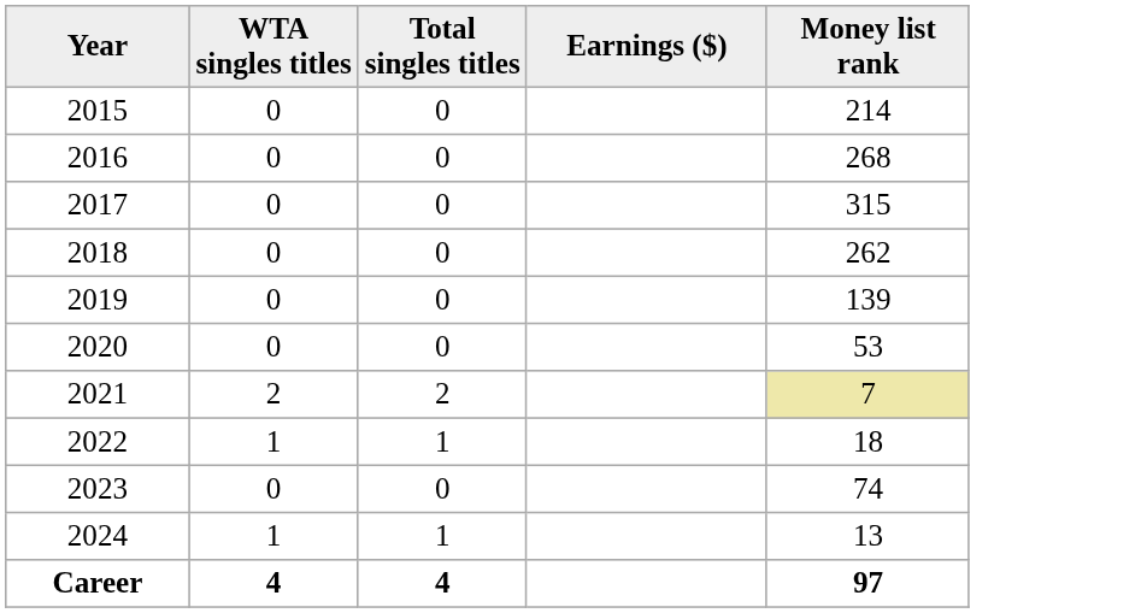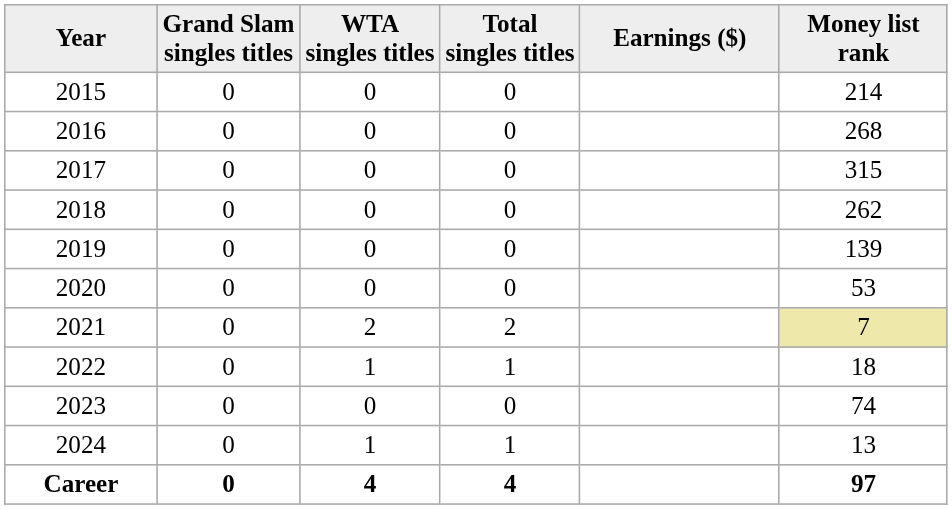+ column: Grand Slam singles titles | 0 | 0 | 0 | 0 | 0 | 0 | 0 | 0 | 0 | 0 | 0
